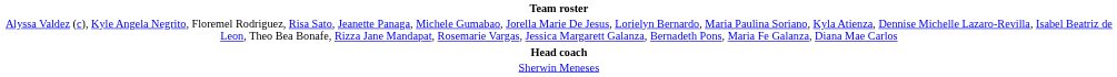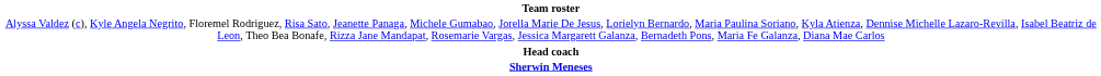row 4 | column 1: normal -> bold
